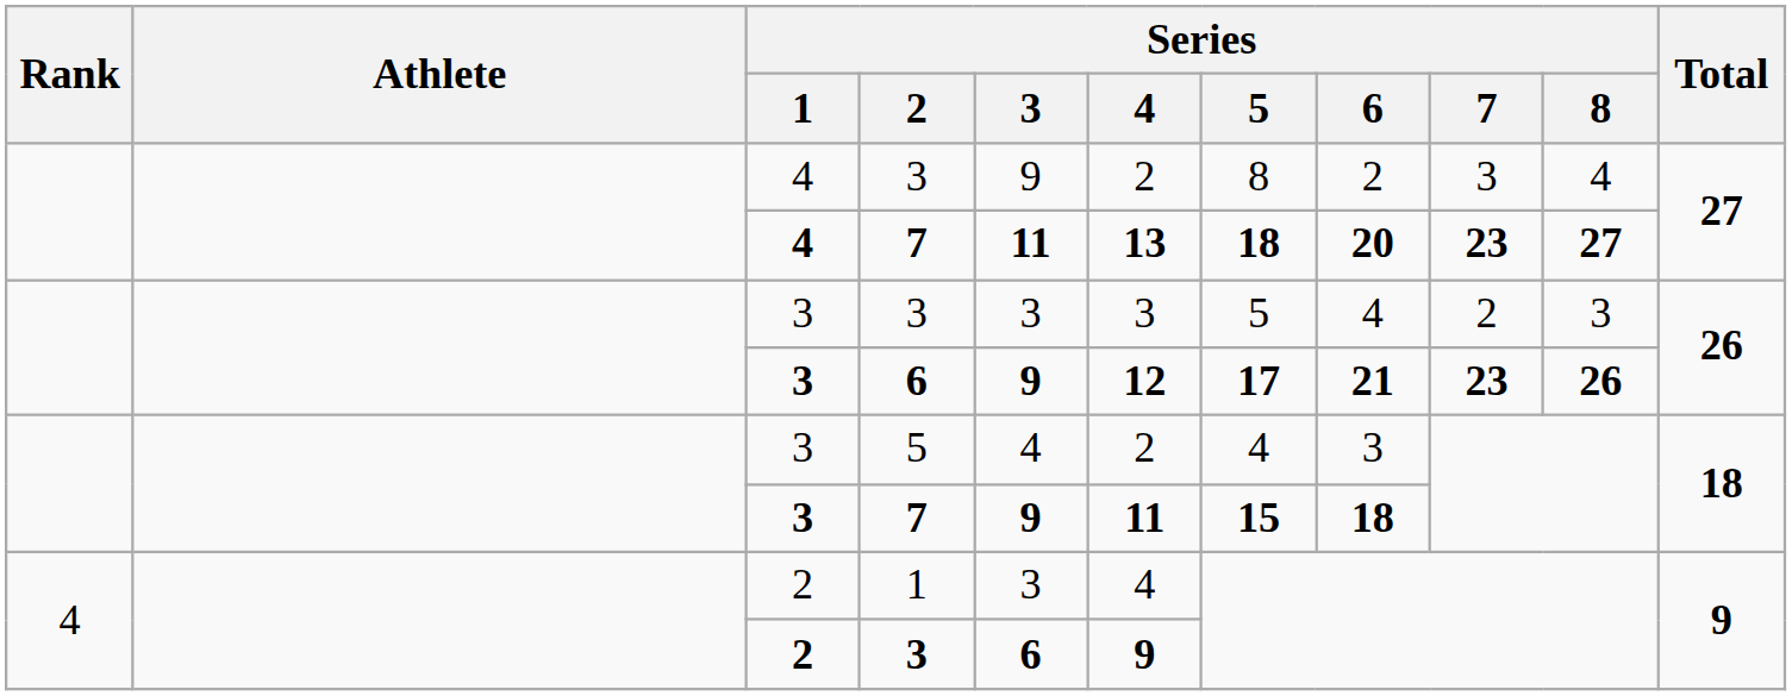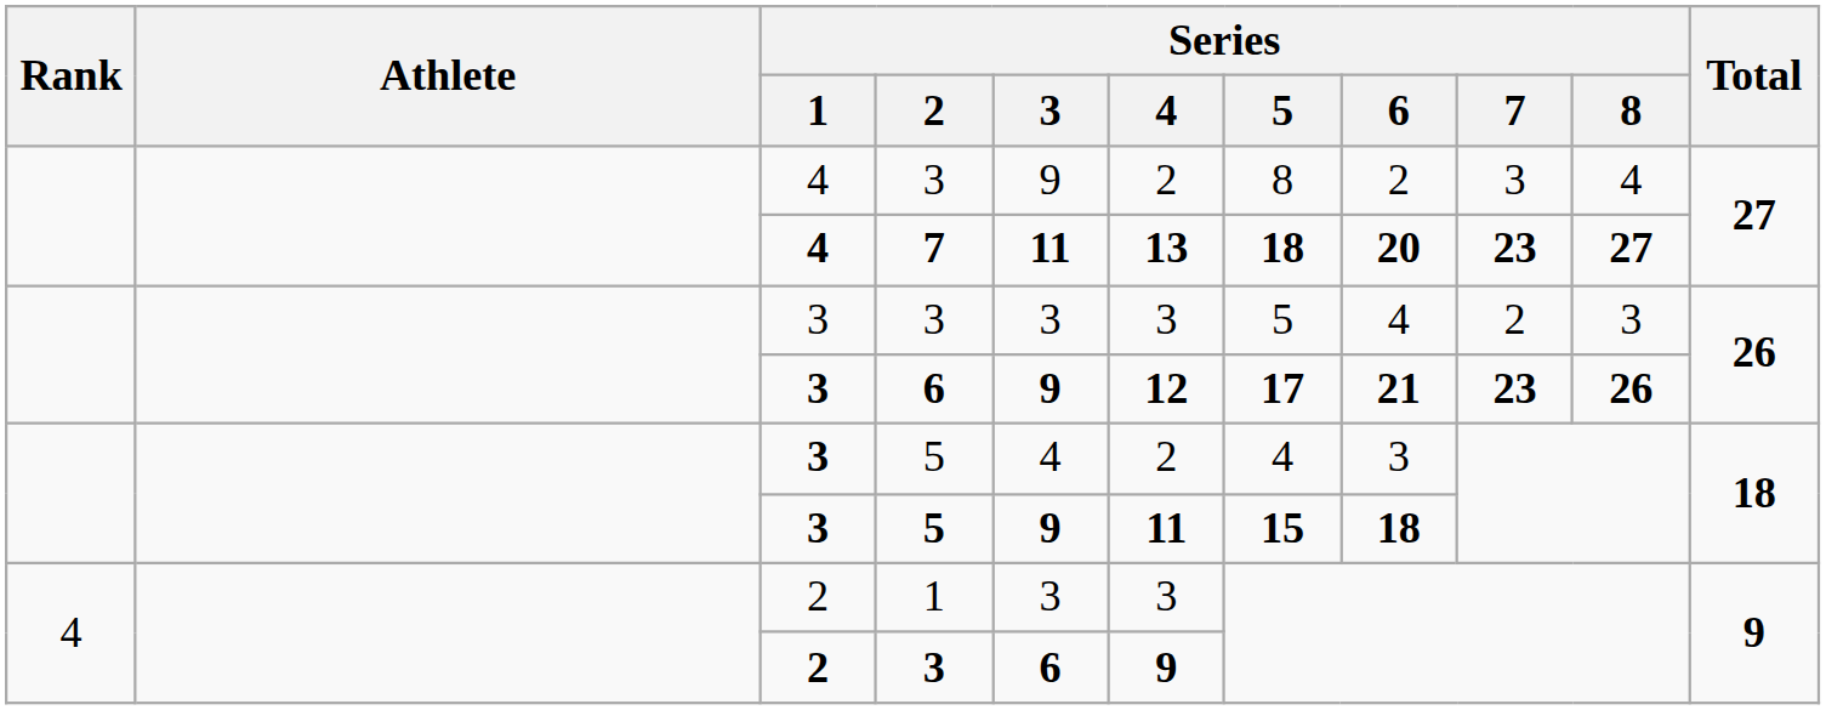row 7 | Series / 1: normal -> bold
row 8 | Series / 2: 7 -> 5
row 9 | Series / 4: 4 -> 3
